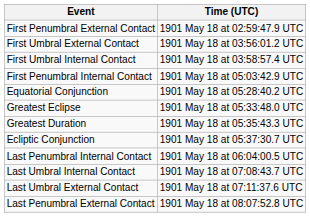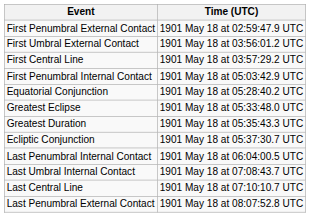+ row: First Central Line | 1901 May 18 at 03:57:29.2 UTC
- row: First Umbral Internal Contact | 1901 May 18 at 03:58:57.4 UTC
+ row: Last Central Line | 1901 May 18 at 07:10:10.7 UTC
- row: Last Umbral External Contact | 1901 May 18 at 07:11:37.6 UTC
